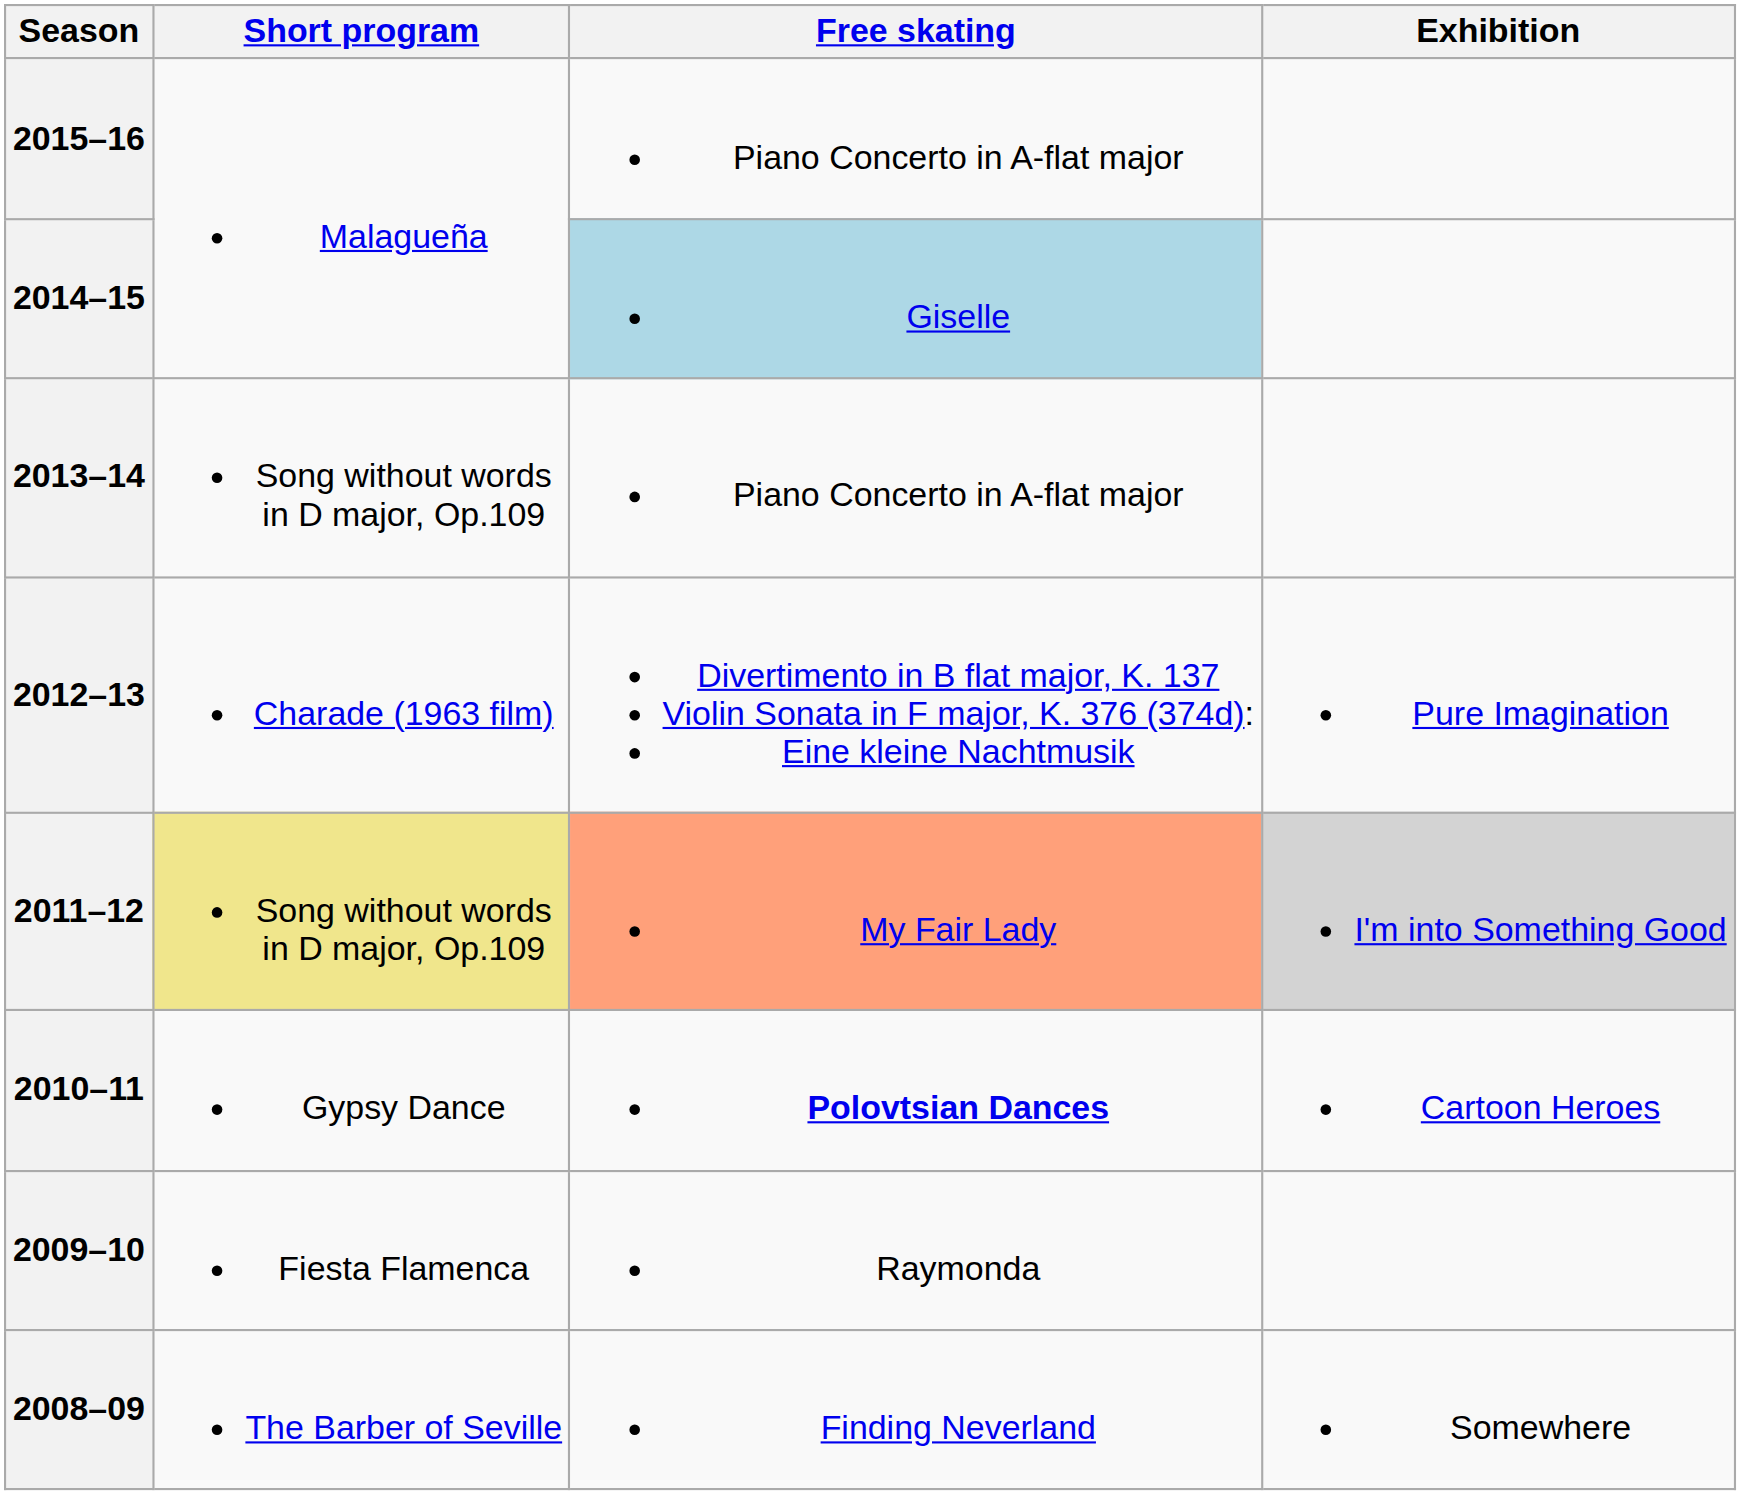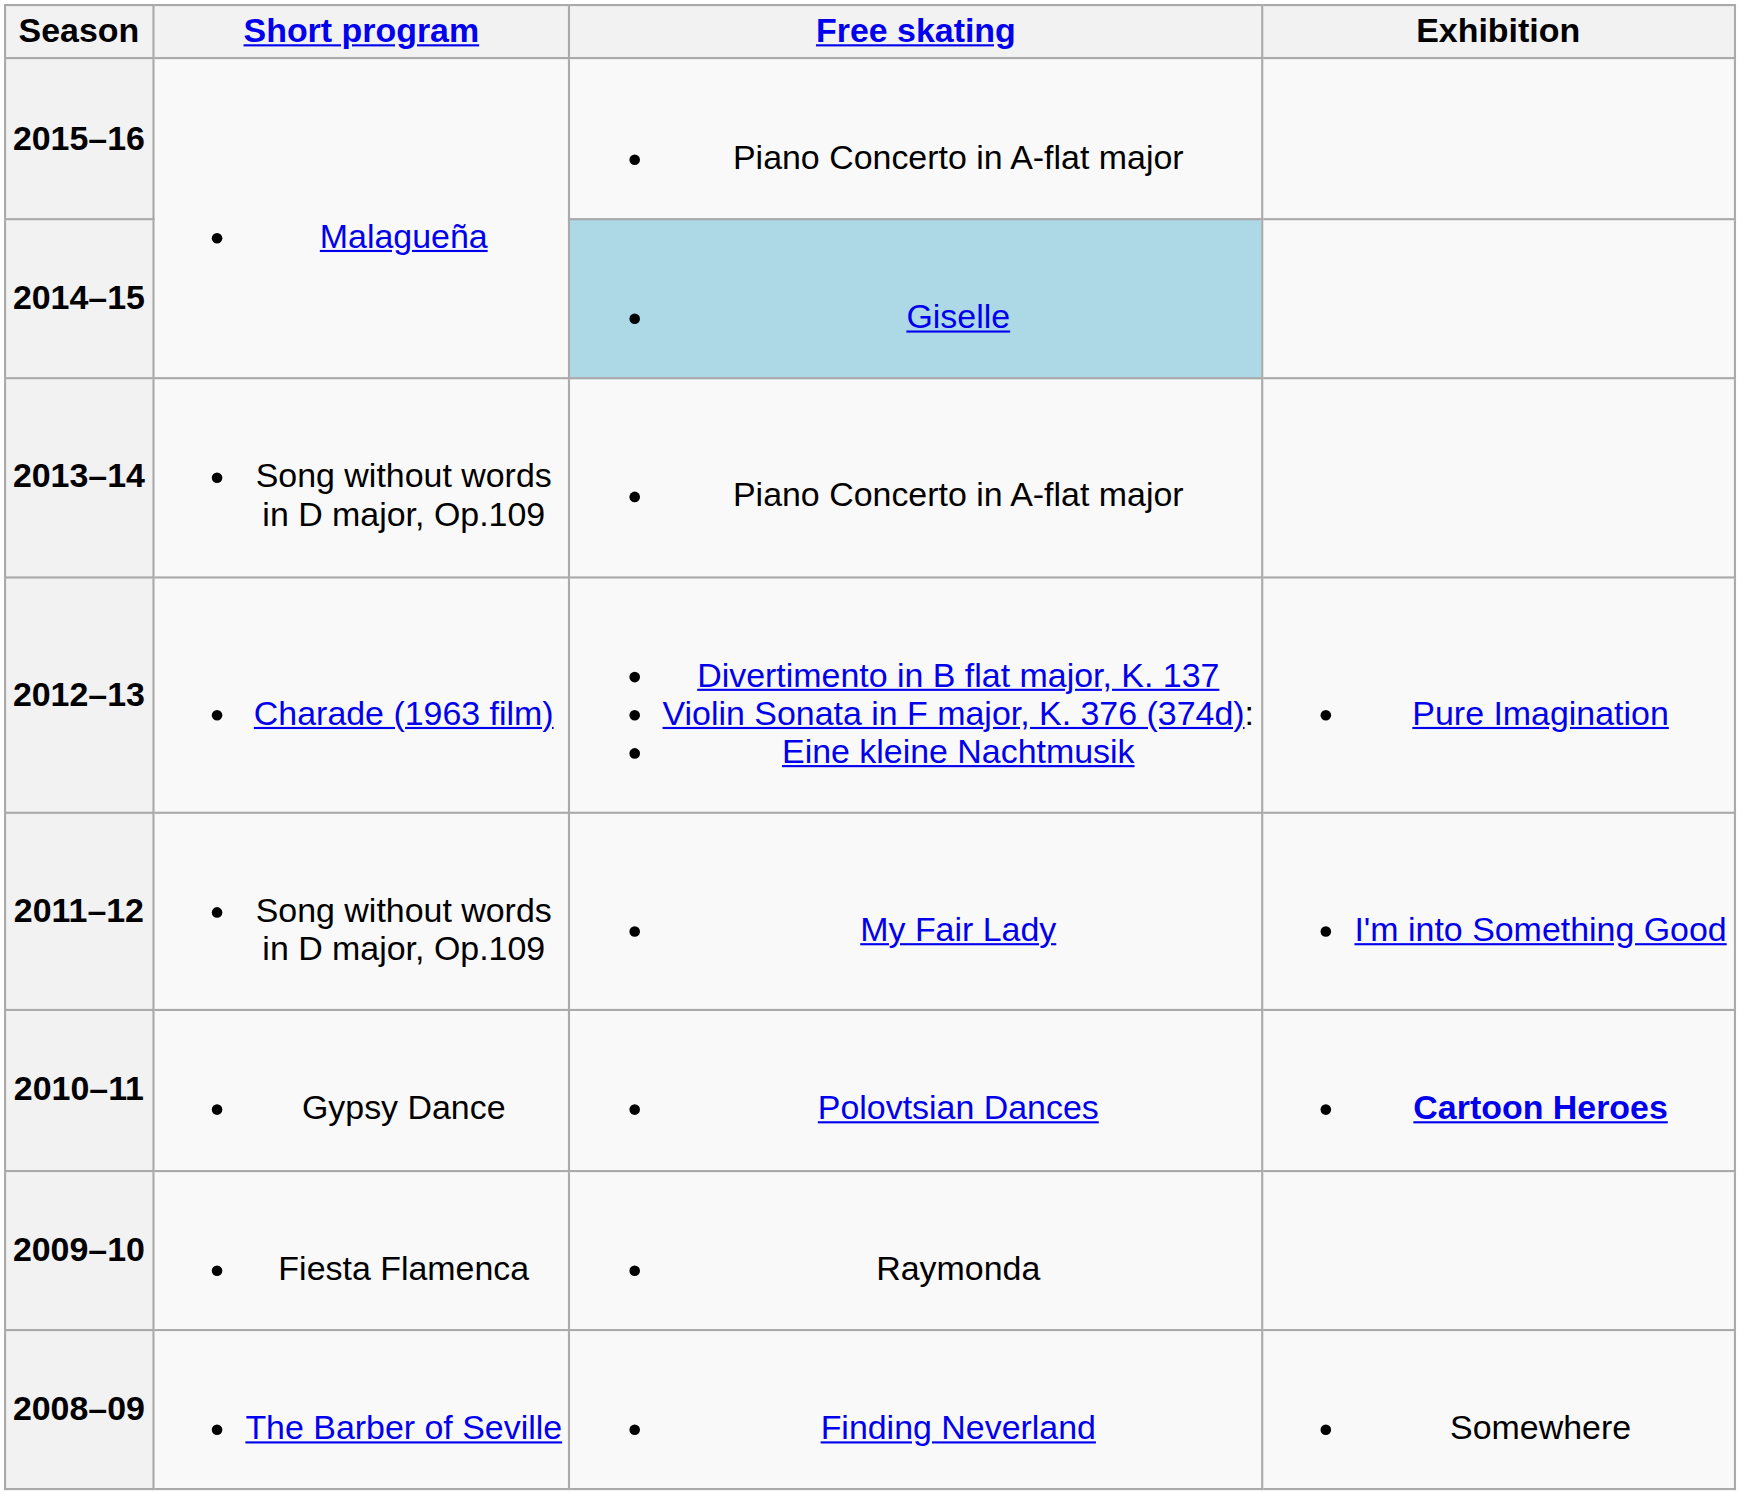2011–12 | Short program: khaki background -> no background
2011–12 | Free skating: lightsalmon background -> no background
2011–12 | Exhibition: lightgrey background -> no background
2010–11 | Free skating: bold -> normal
2010–11 | Exhibition: normal -> bold
